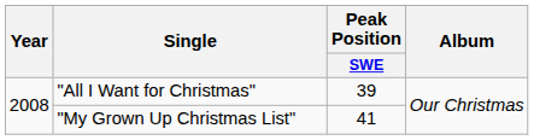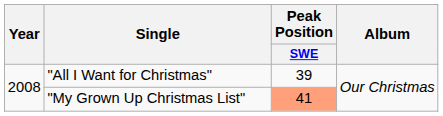"My Grown Up Christmas List" | Peak Position / SWE: no background -> lightsalmon background
